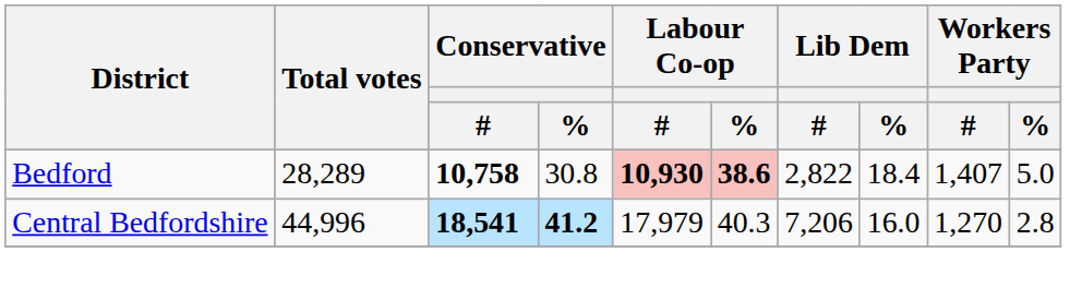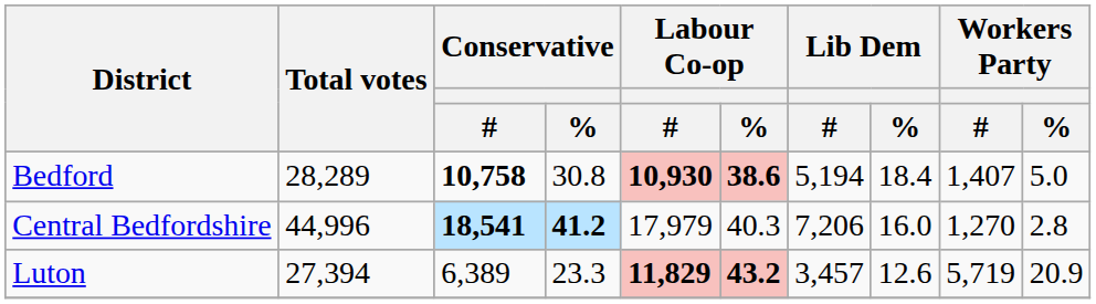Bedford | Lib Dem / #: 2,822 -> 5,194
+ row: Luton | 27,394 | 6,389 | 23.3 | 11,829 | 43.2 | 3,457 | 12.6 | 5,719 | 20.9
